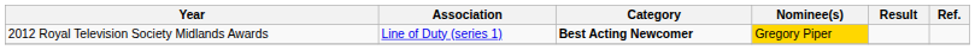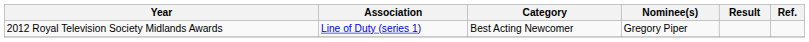2012 Royal Television Society Midlands Awards | Category: bold -> normal
2012 Royal Television Society Midlands Awards | Nominee(s): gold background -> no background
